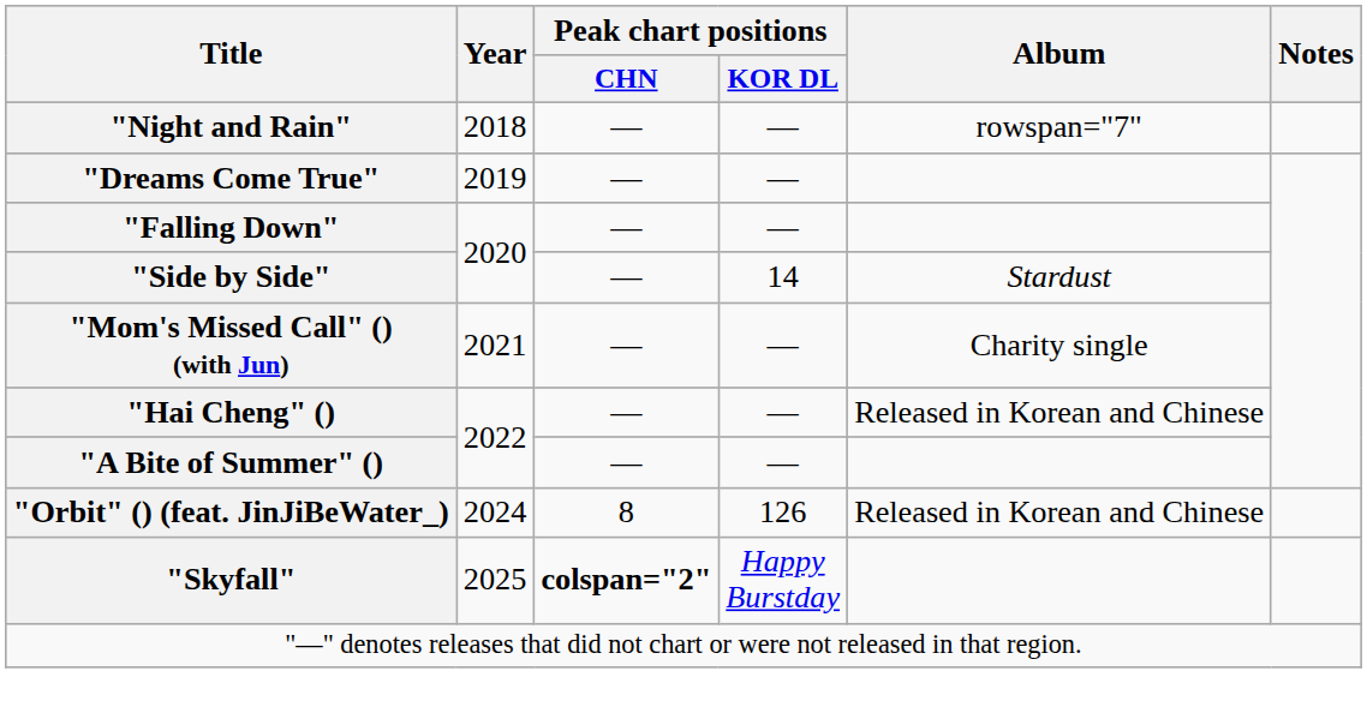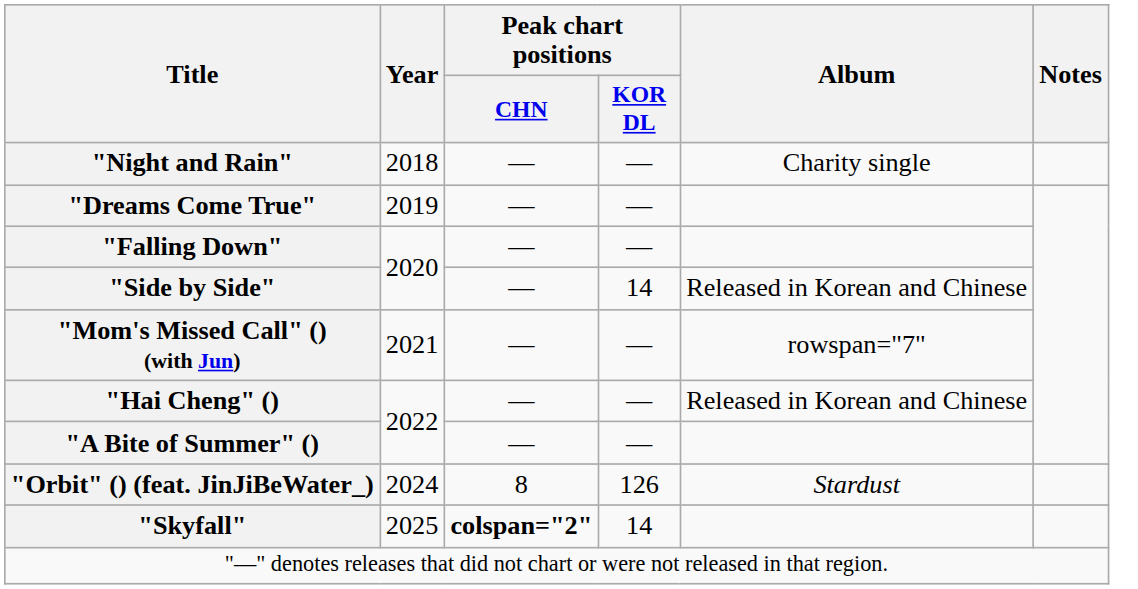"Night and Rain" | Album: rowspan="7" -> Charity single
"Side by Side" | Album: Stardust -> Released in Korean and Chinese
"Mom's Missed Call" () (with Jun) | Album: Charity single -> rowspan="7"
"Orbit" () (feat. JinJiBeWater_) | Album: Released in Korean and Chinese -> Stardust
"Skyfall" | Peak chart positions / KOR DL: Happy Burstday -> 14
